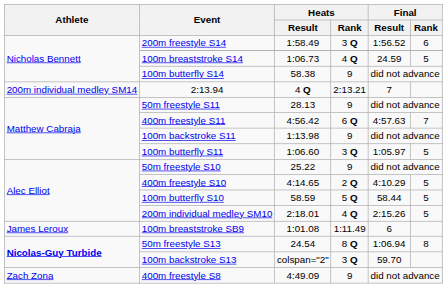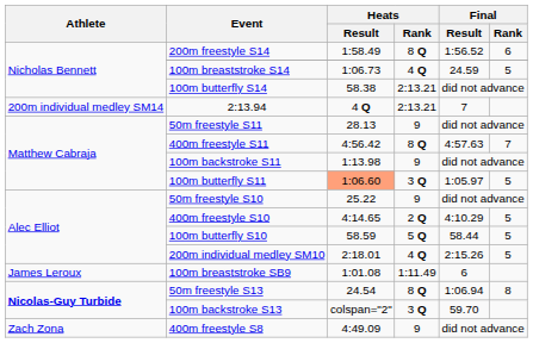200m freestyle S14 | Heats / Rank: 3 Q -> 8 Q
100m butterfly S14 | Heats / Rank: 9 -> 2:13.21
400m freestyle S11 | Heats / Rank: 6 Q -> 8 Q
100m butterfly S11 | Heats / Result: no background -> lightsalmon background
